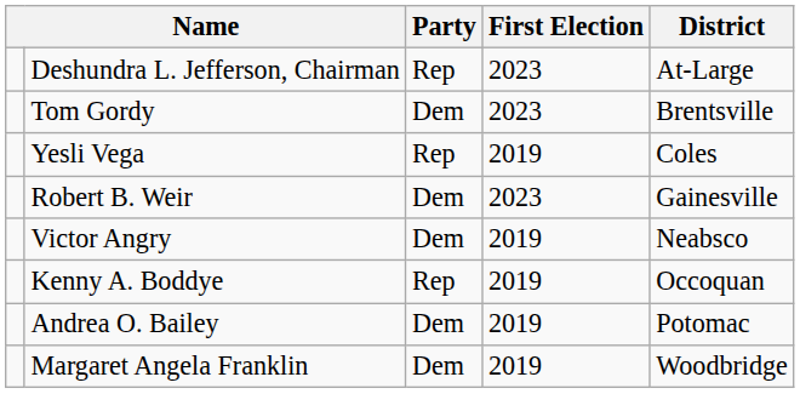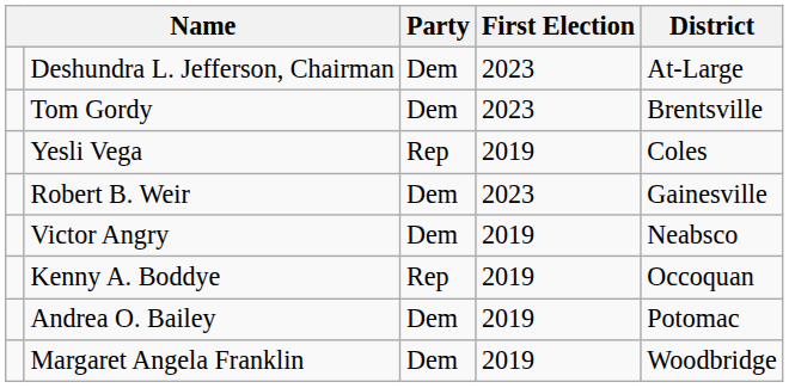Deshundra L. Jefferson, Chairman | Party: Rep -> Dem
